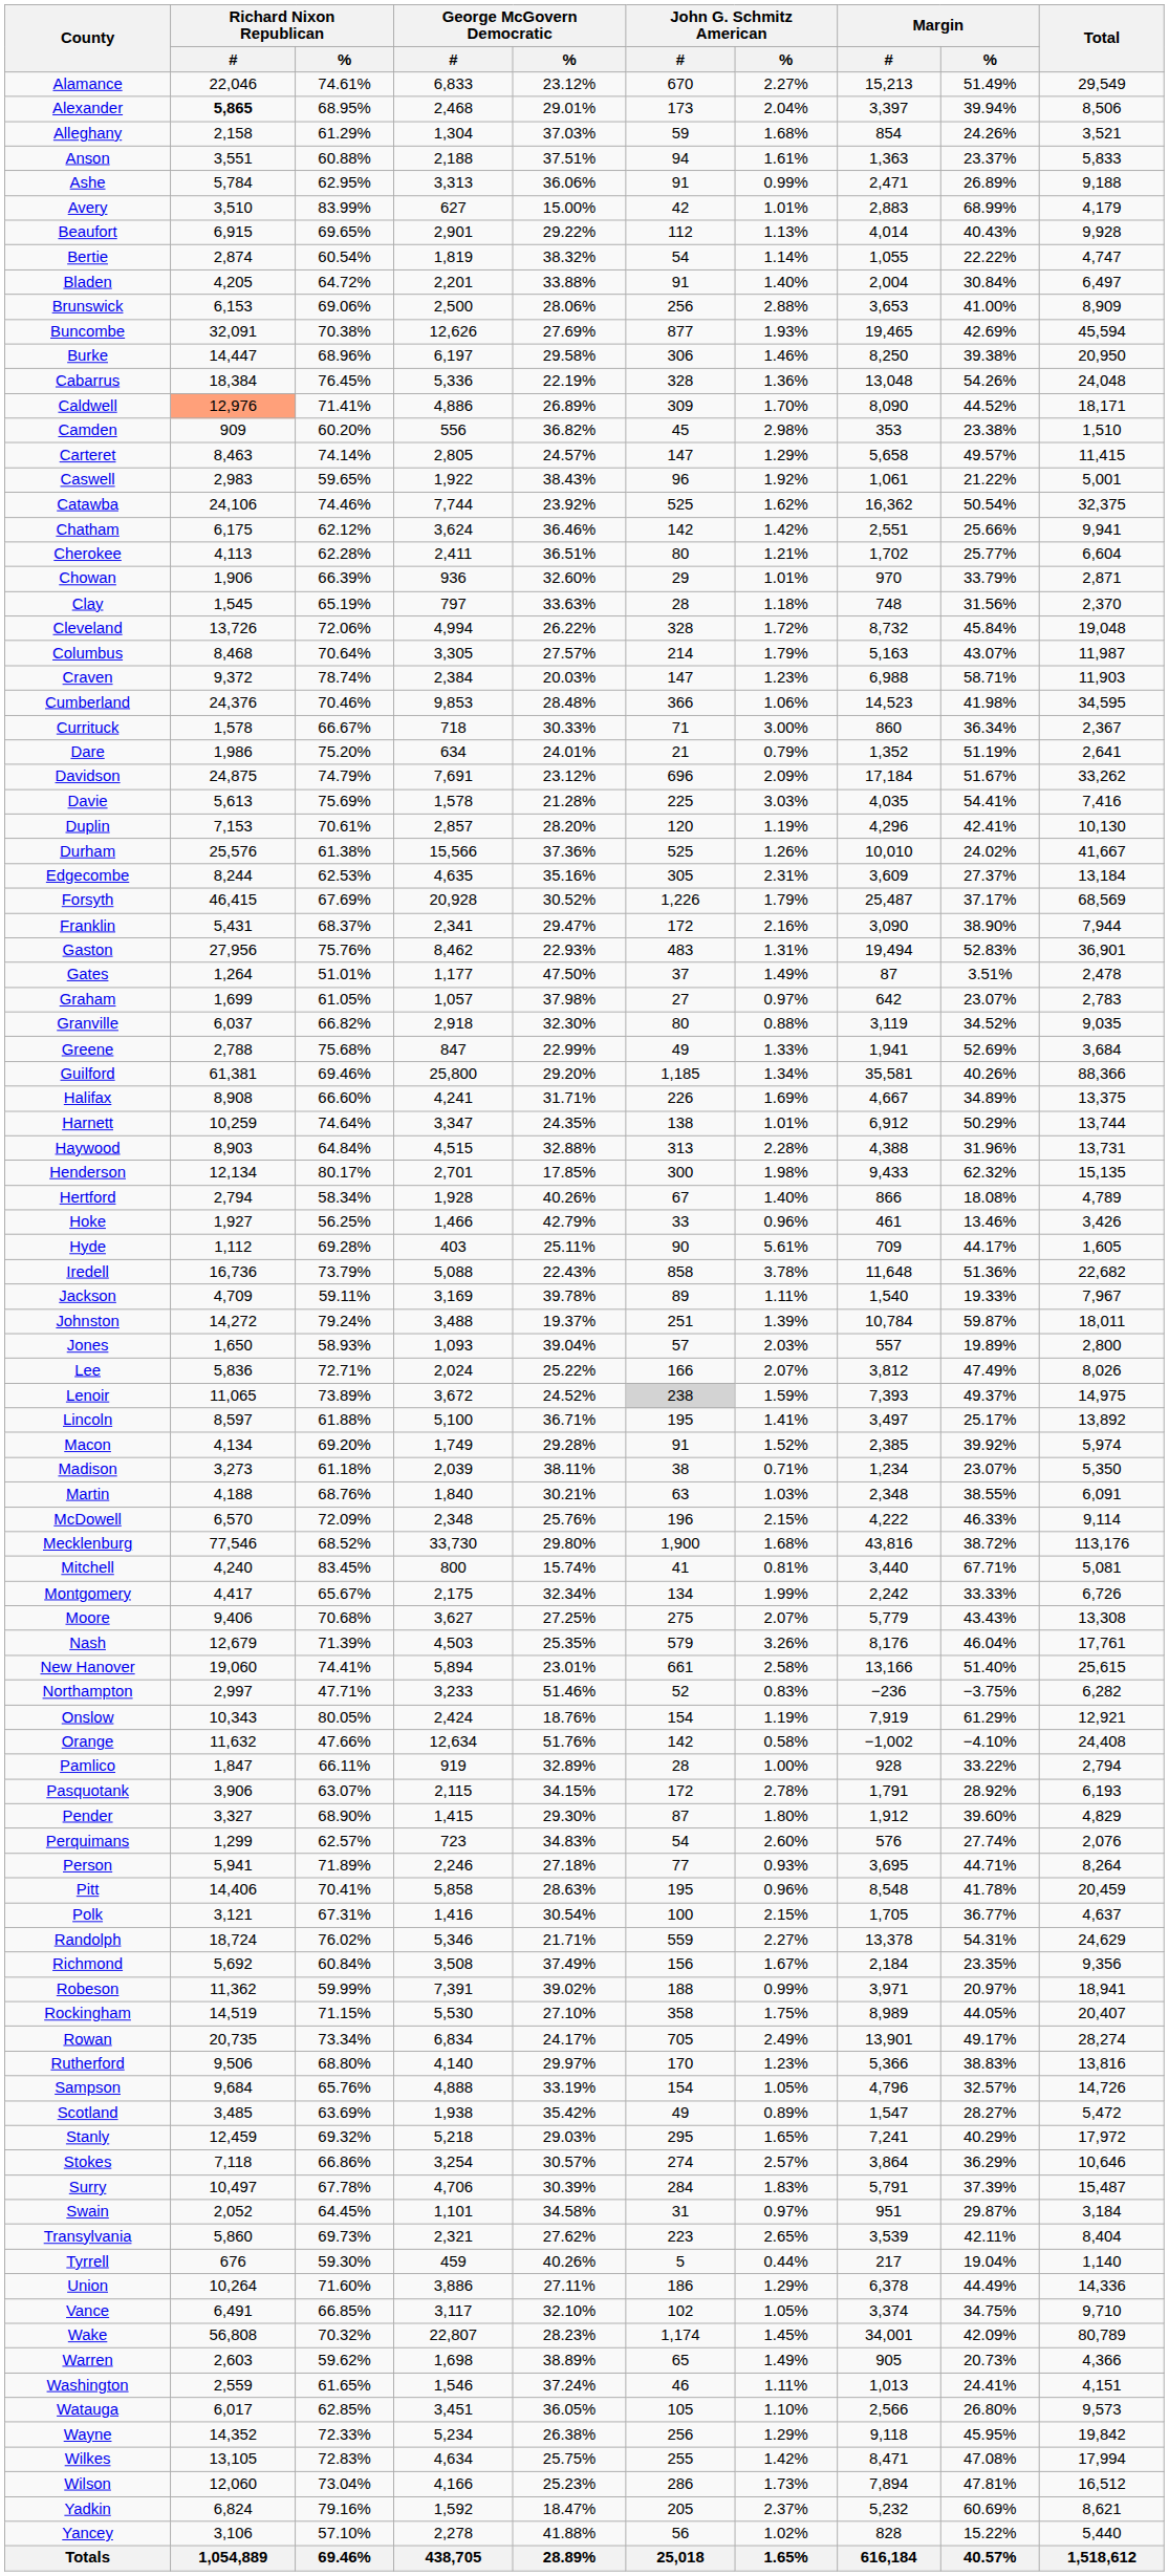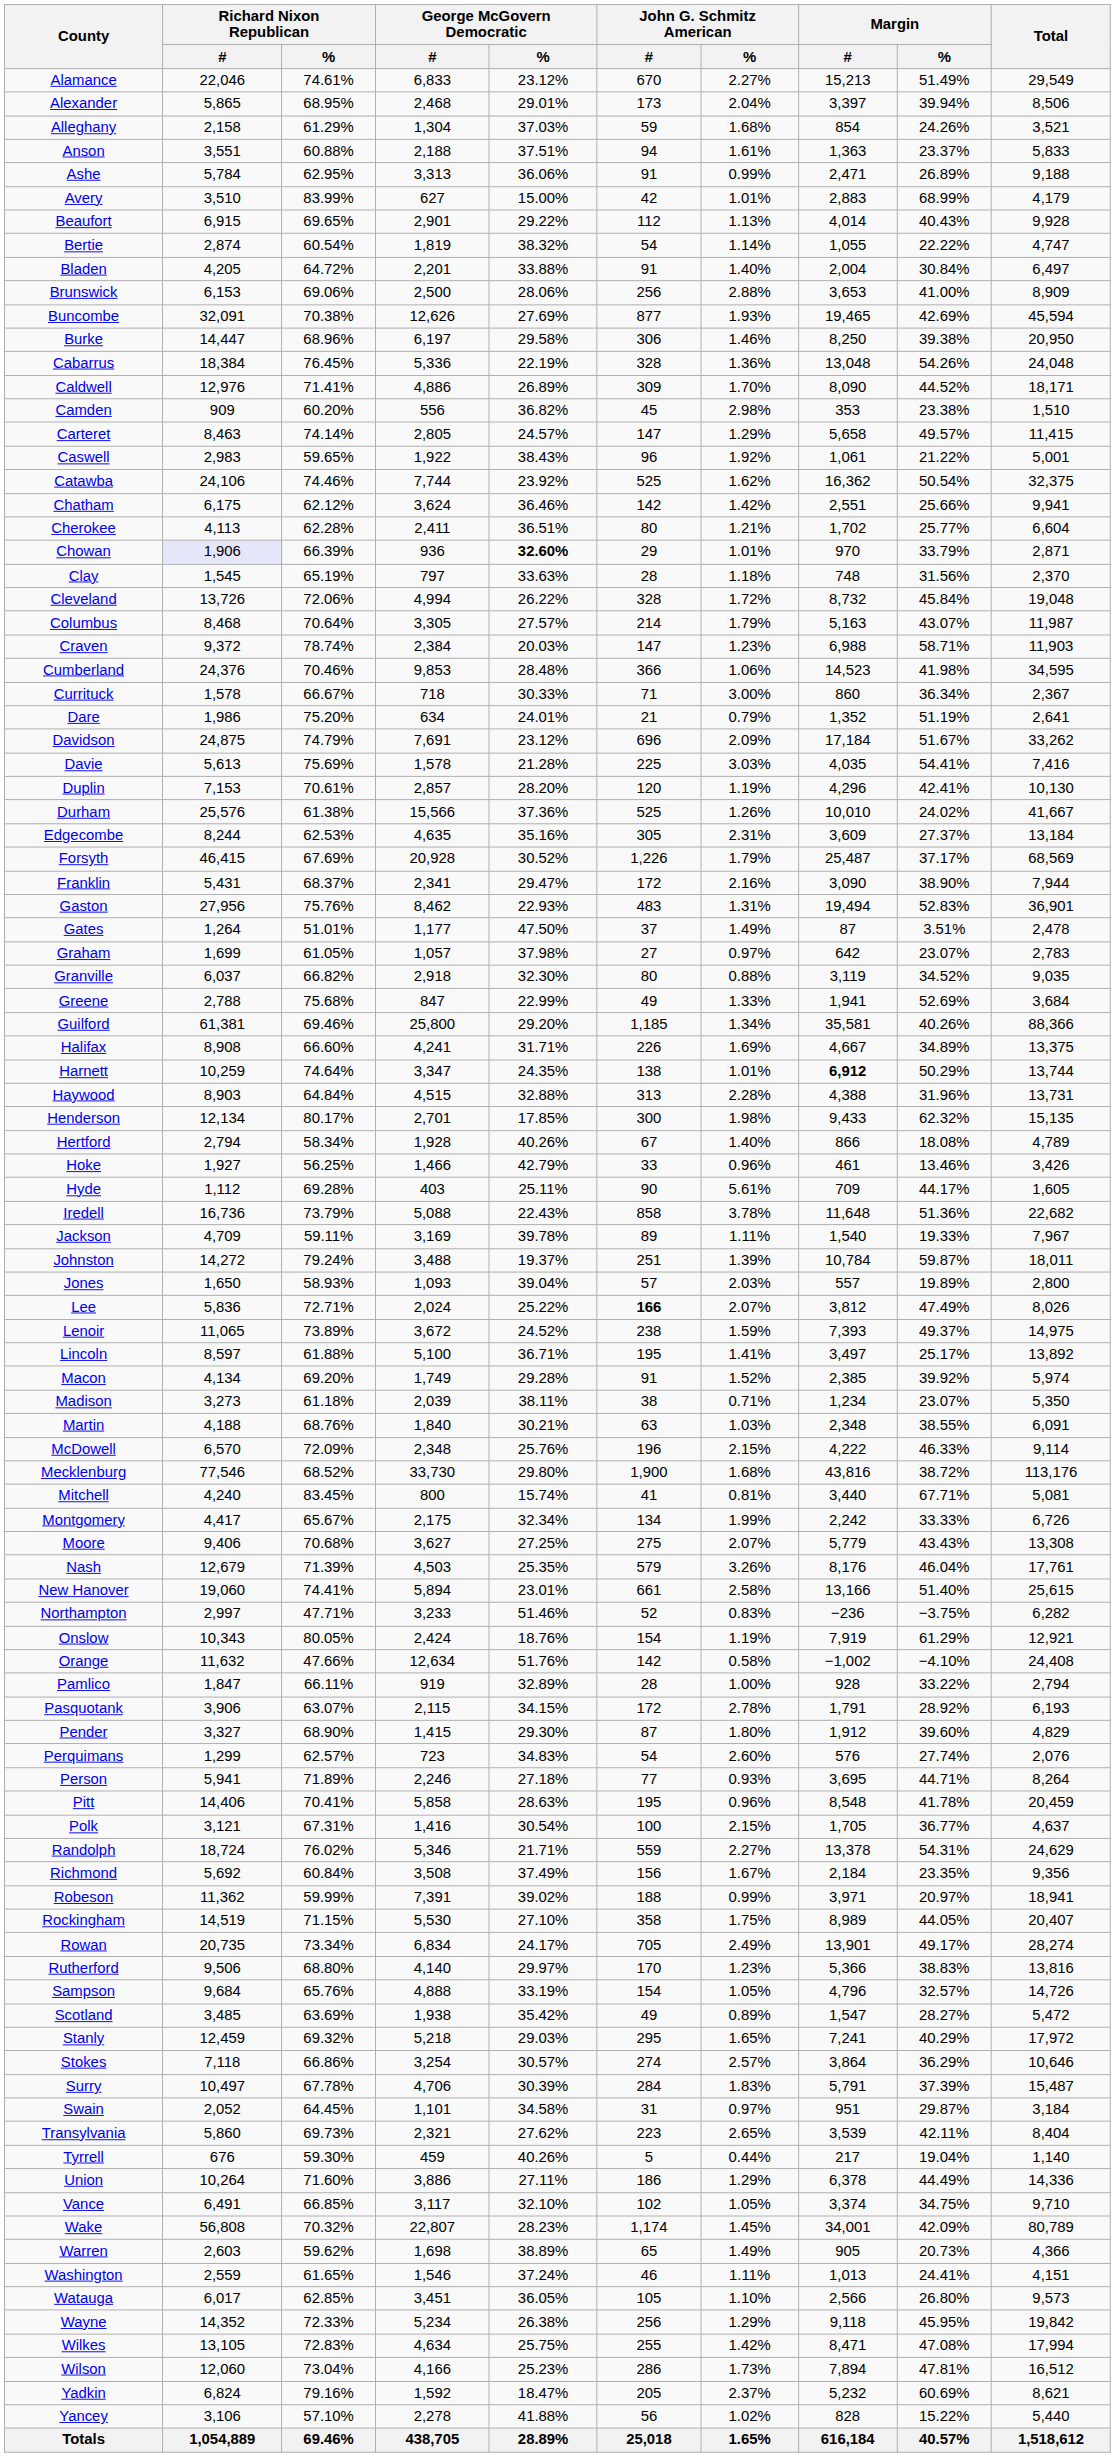Alexander | Richard Nixon Republican / #: bold -> normal
Caldwell | Richard Nixon Republican / #: lightsalmon background -> no background
Chowan | Richard Nixon Republican / #: no background -> lavender background
Chowan | George McGovern Democratic / %: normal -> bold
Harnett | Margin / #: normal -> bold
Lee | John G. Schmitz American / #: normal -> bold
Lenoir | John G. Schmitz American / #: lightgrey background -> no background
